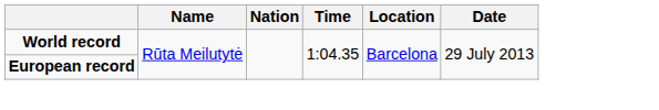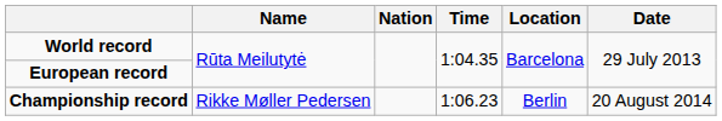+ row: Championship record | Rikke Møller Pedersen | 1:06.23 | Berlin | 20 August 2014
